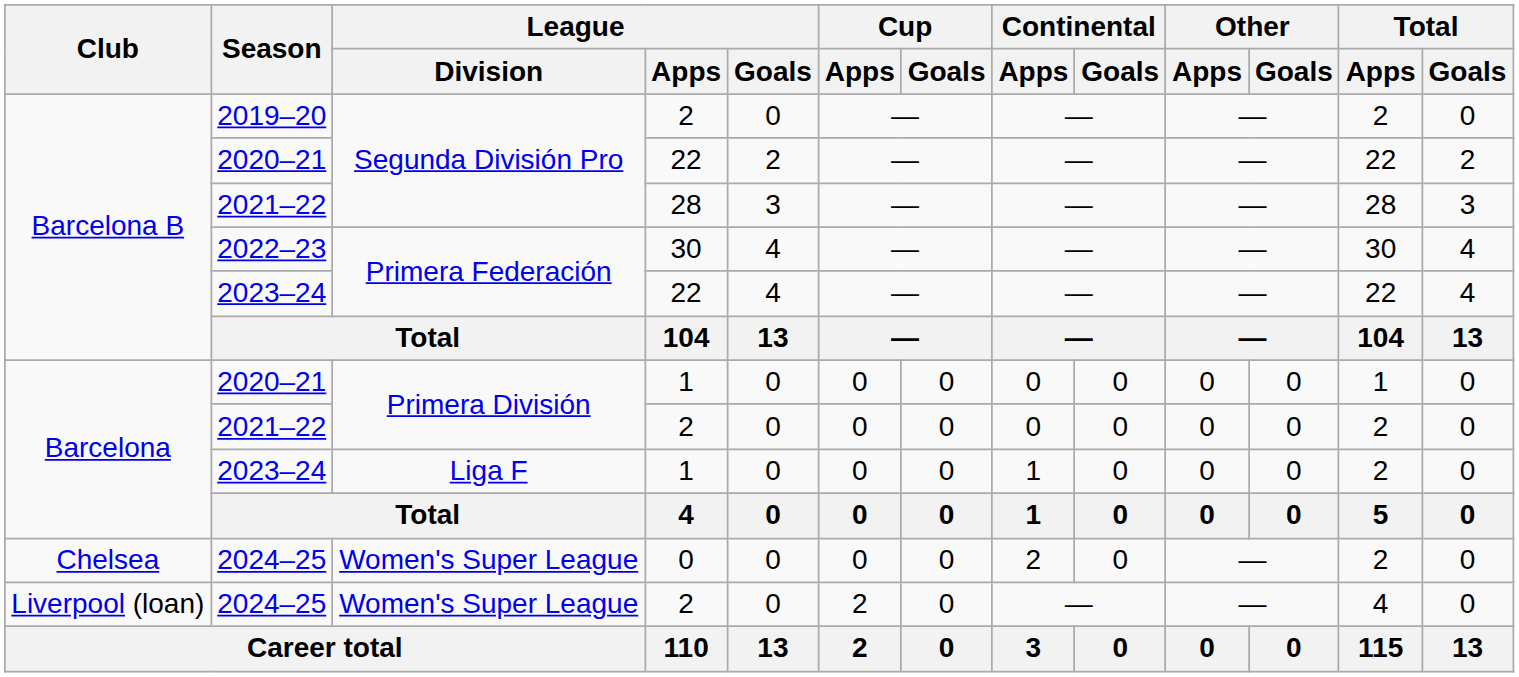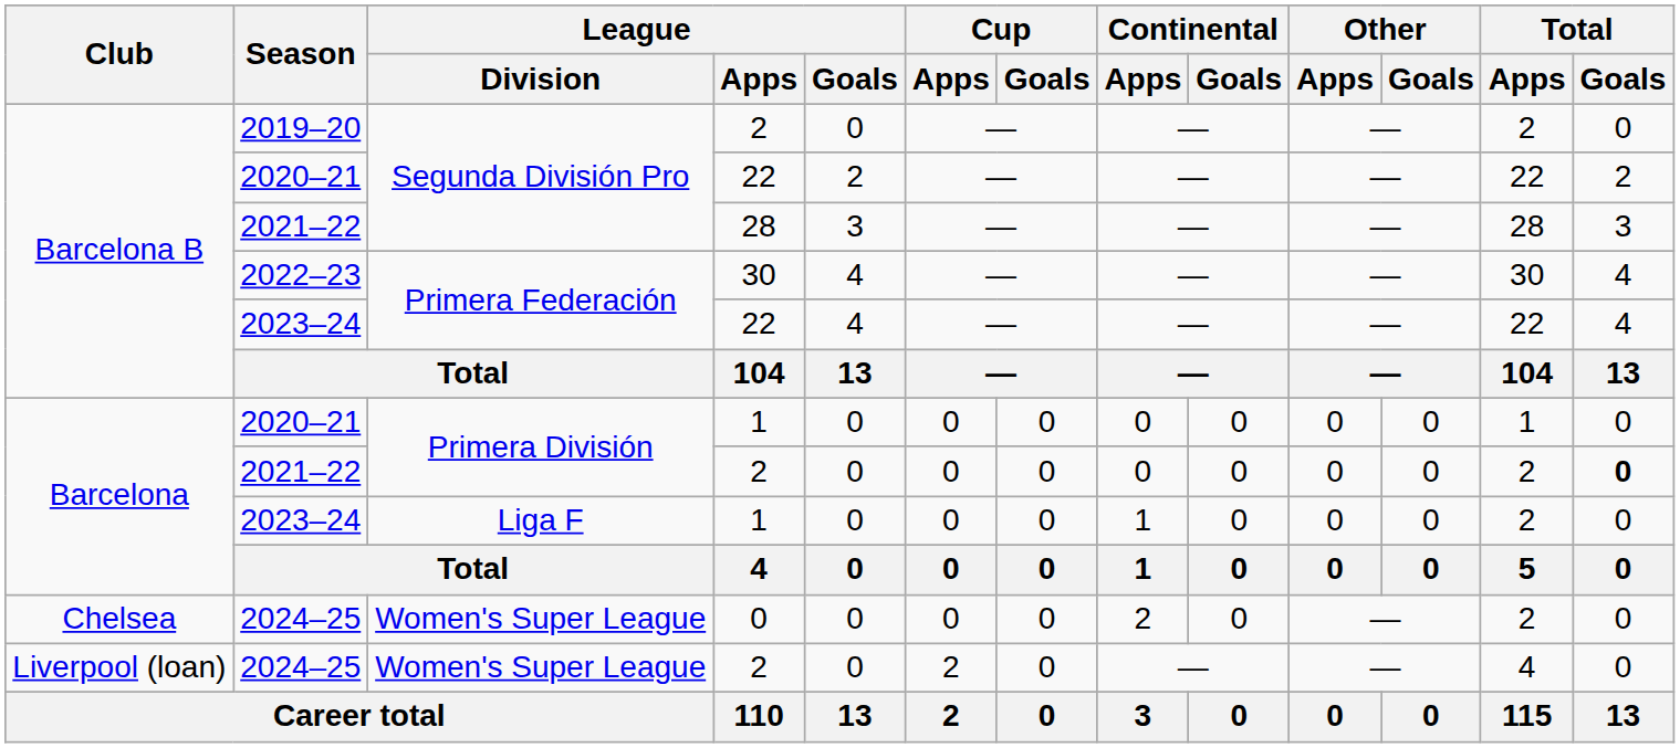2021–22 / 2 | Total / Goals: normal -> bold
